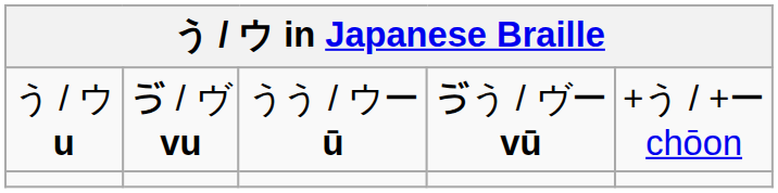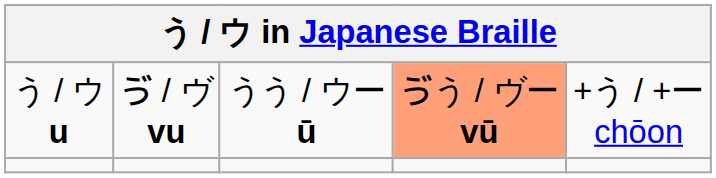う / ウ u | column 4: no background -> lightsalmon background
